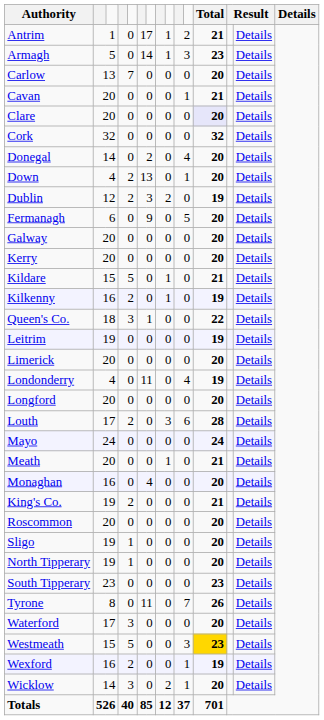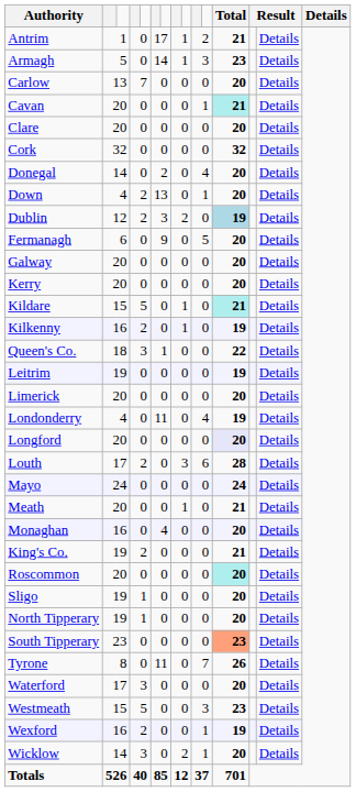Cavan | Total: no background -> paleturquoise background
Clare | Total: lavender background -> no background
Dublin | Total: no background -> lightblue background
Kildare | Total: no background -> paleturquoise background
Longford | Total: no background -> lavender background
Roscommon | Total: no background -> paleturquoise background
South Tipperary | Total: no background -> lightsalmon background
Westmeath | Total: gold background -> no background
